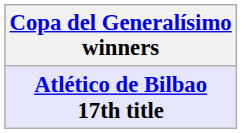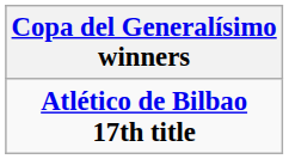row 2 | column 1: lavender background -> no background
